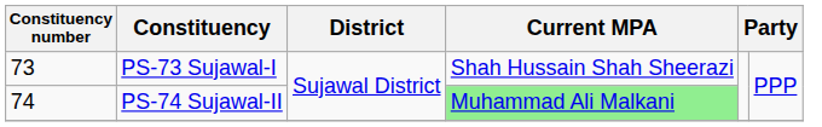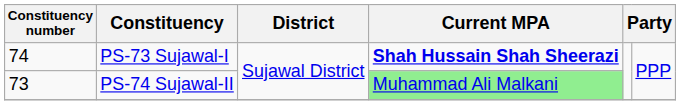PS-73 Sujawal-I | Constituency number: 73 -> 74
PS-73 Sujawal-I | Current MPA: normal -> bold
PS-74 Sujawal-II | Constituency number: 74 -> 73
